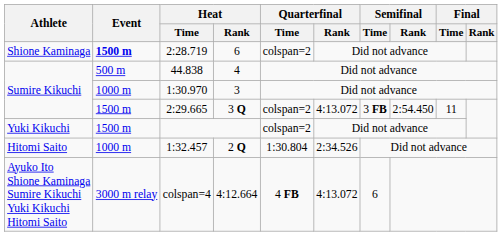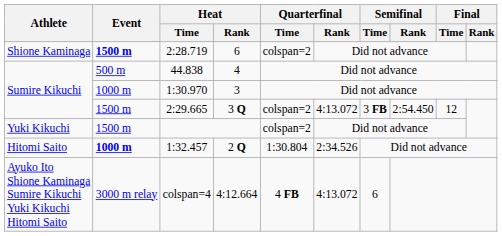2:29.665 | Final / Time: 11 -> 12
1:32.457 | Event: normal -> bold
